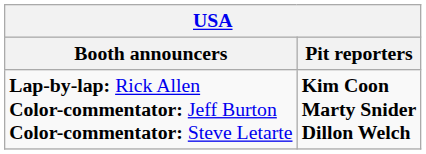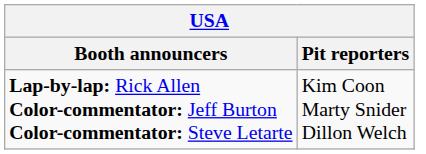row 3 | Pit reporters: bold -> normal
